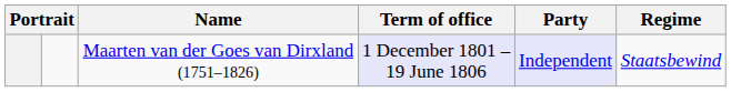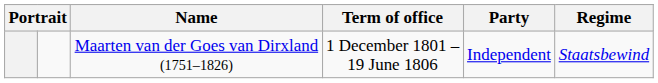Maarten van der Goes van Dirxland (1751–1826) | Term of office: lavender background -> no background
Maarten van der Goes van Dirxland (1751–1826) | Party: lavender background -> no background
